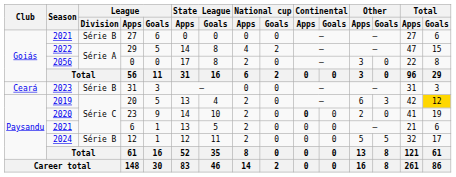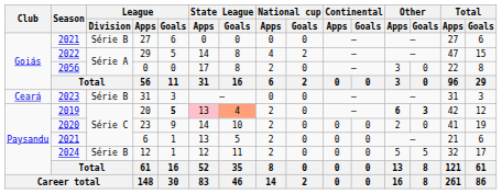20 | League / Goals: normal -> bold
20 | State League / Apps: no background -> pink background
20 | State League / Goals: no background -> lightsalmon background
20 | Other / Apps: normal -> bold
20 | Other / Goals: normal -> bold
20 | Total / Goals: gold background -> no background
23 | Continental / Apps: bold -> normal
